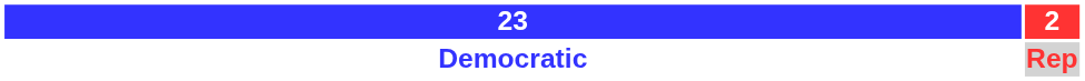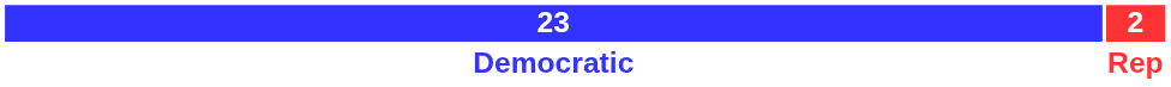Democratic | column 2: lightgrey background -> no background
